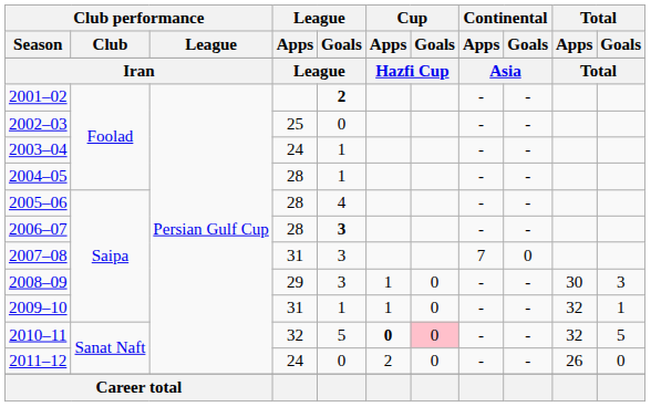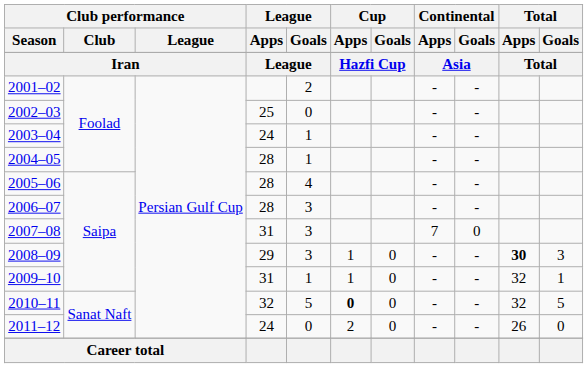2001–02 | League / Goals: bold -> normal
2006–07 | League / Goals: bold -> normal
2008–09 | Total / Apps: normal -> bold
2010–11 | Cup / Goals: pink background -> no background
